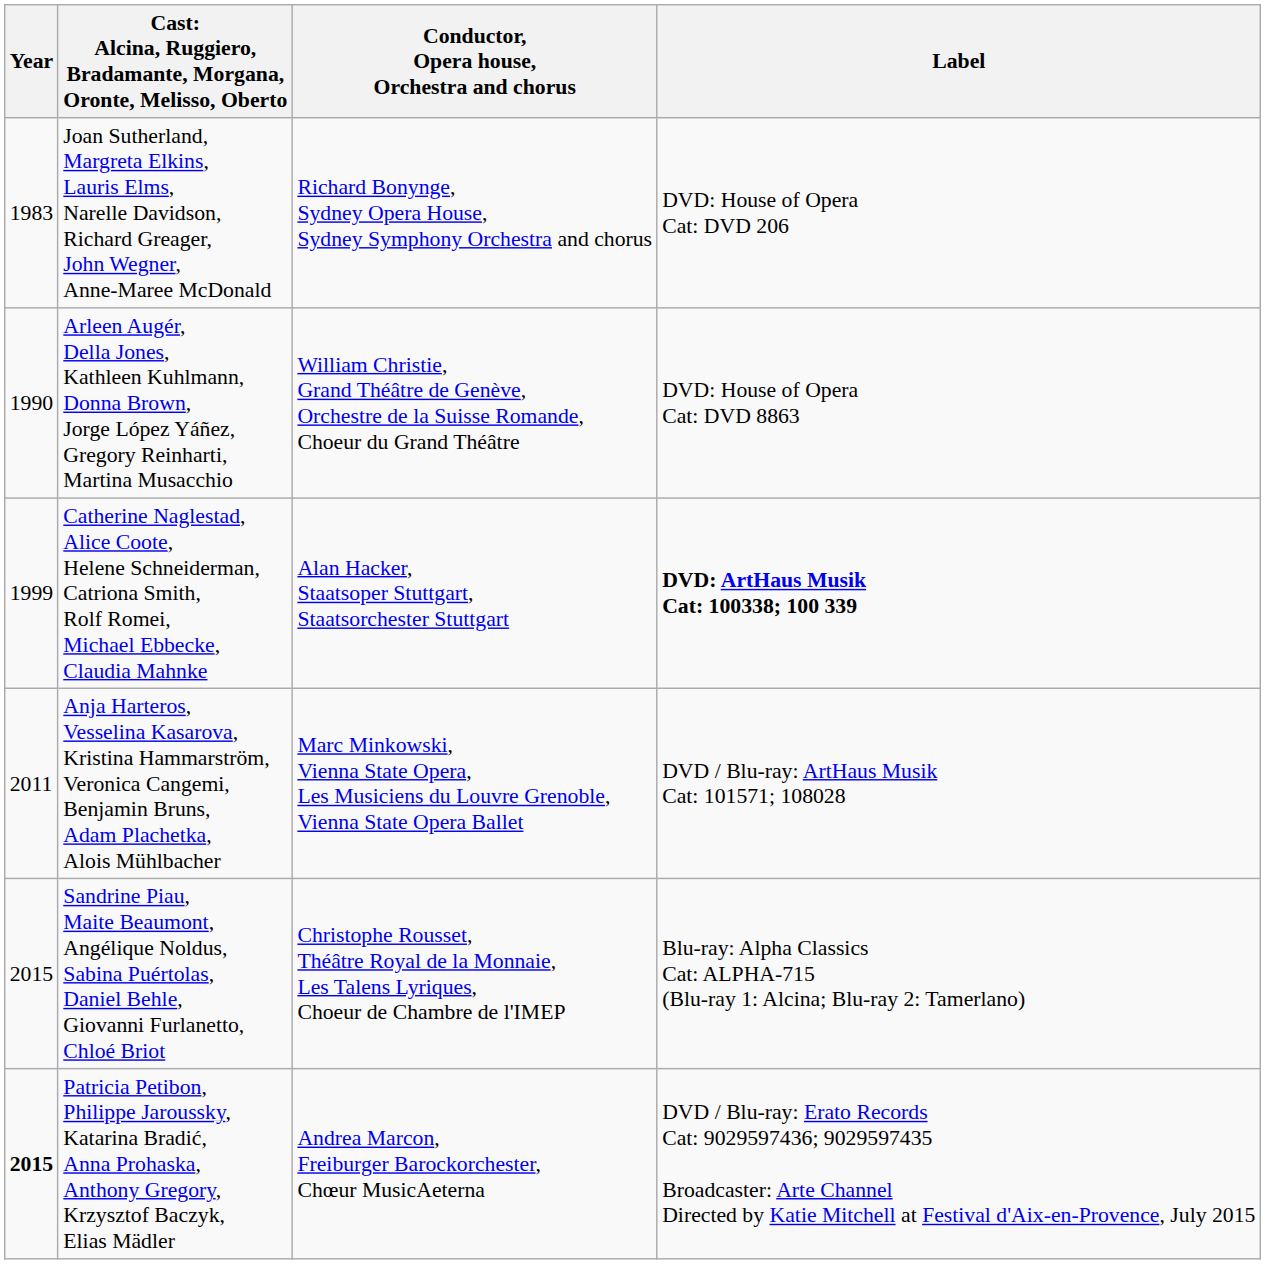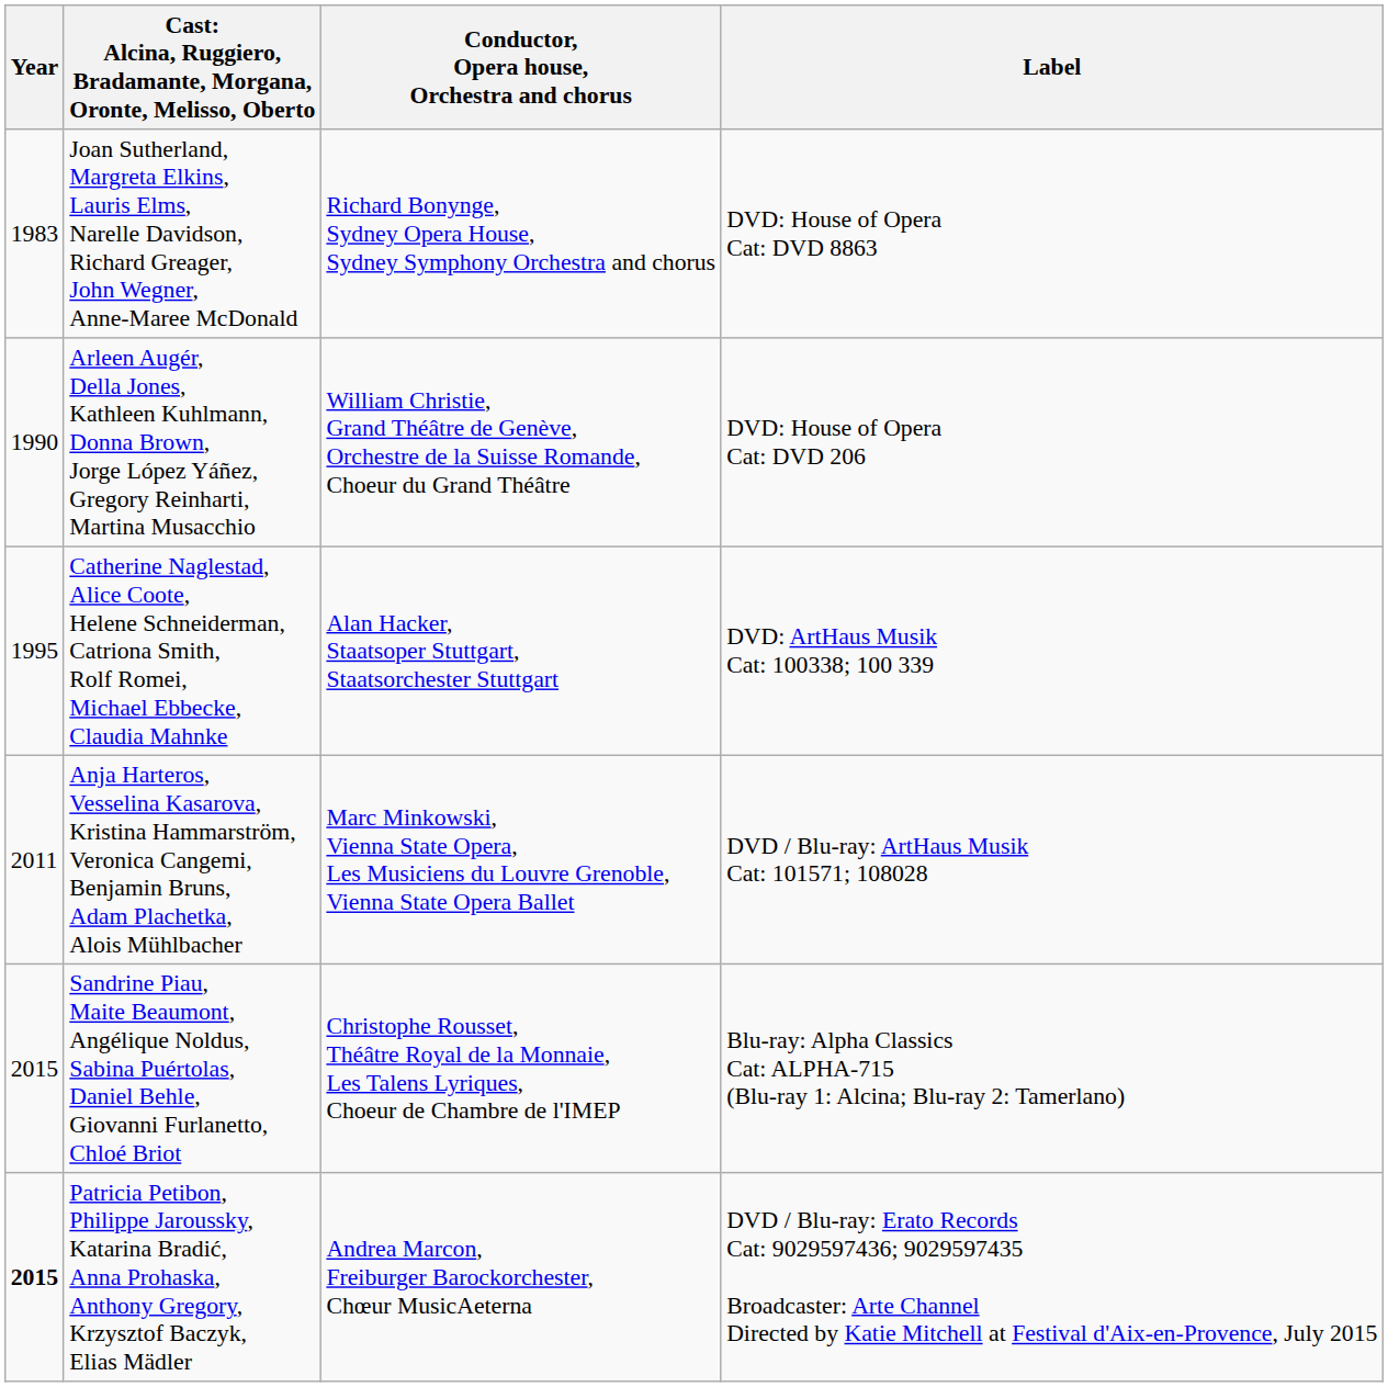row 2 | Label: DVD: House of Opera Cat: DVD 206 -> DVD: House of Opera Cat: DVD 8863
row 3 | Label: DVD: House of Opera Cat: DVD 8863 -> DVD: House of Opera Cat: DVD 206
row 4 | Year: 1999 -> 1995
row 4 | Label: bold -> normal
